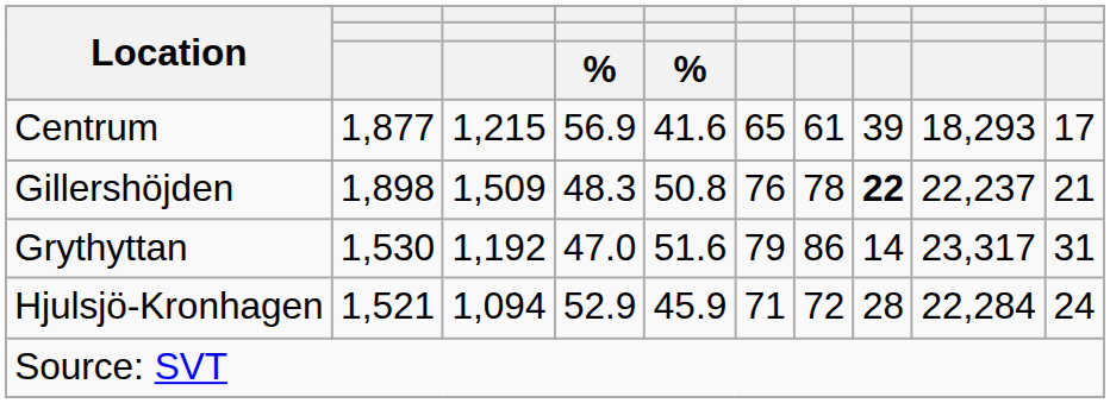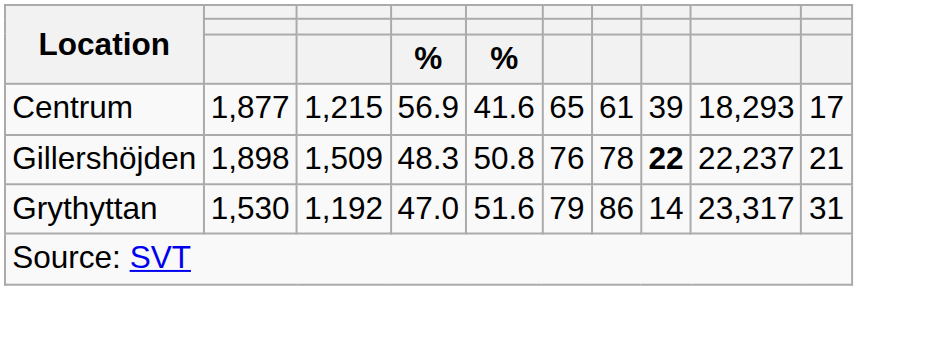- row: Hjulsjö-Kronhagen | 1,521 | 1,094 | 52.9 | 45.9 | 71 | 72 | 28 | 22,284 | 24
